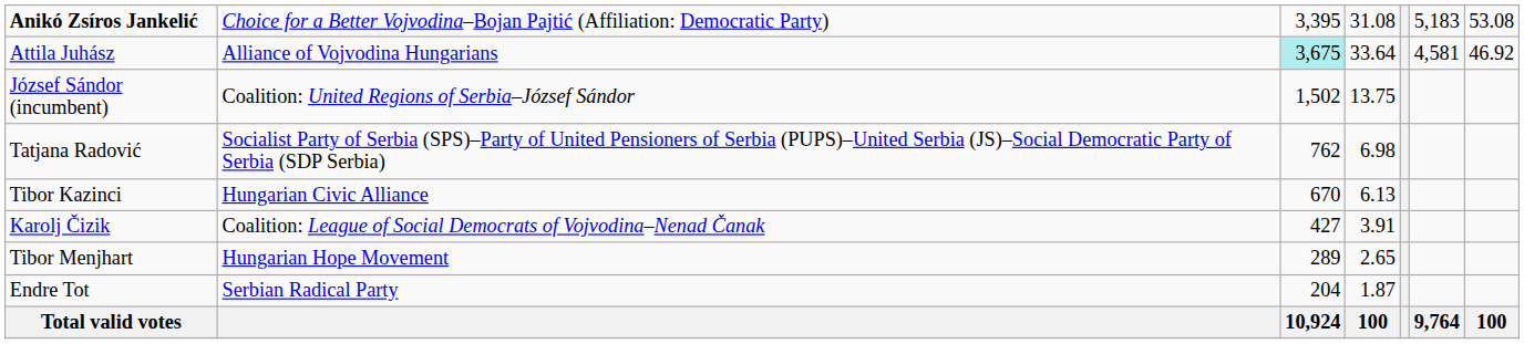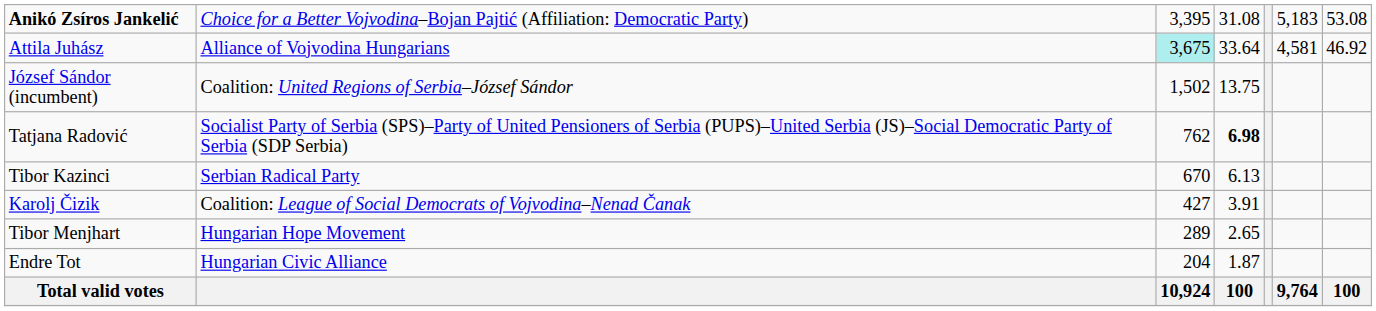Tatjana Radović | column 4: normal -> bold
Tibor Kazinci | column 2: Hungarian Civic Alliance -> Serbian Radical Party
Endre Tot | column 2: Serbian Radical Party -> Hungarian Civic Alliance
